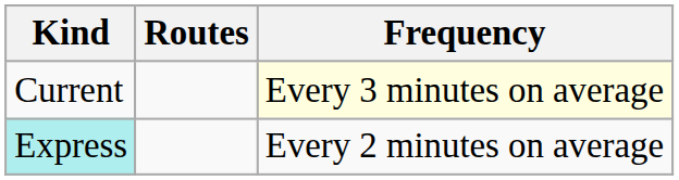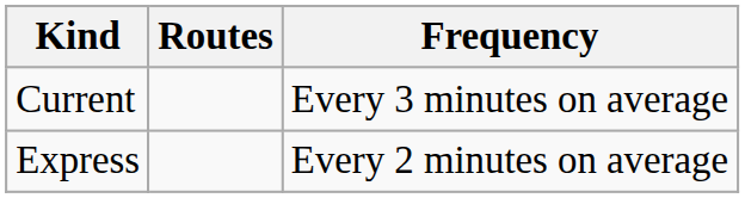row 2 | Frequency: lightyellow background -> no background
row 3 | Kind: paleturquoise background -> no background
